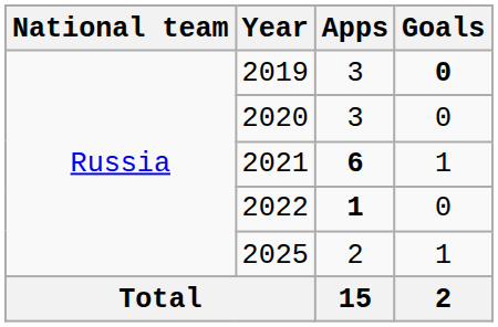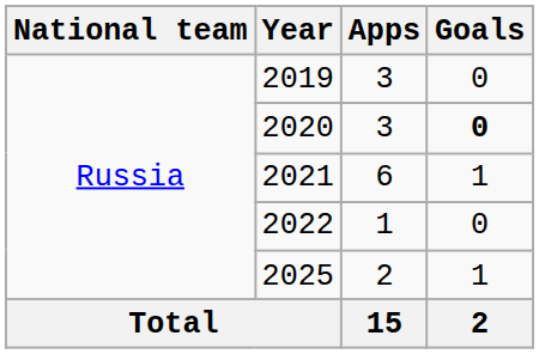2019 | Goals: bold -> normal
2020 | Goals: normal -> bold
2021 | Apps: bold -> normal
2022 | Apps: bold -> normal
